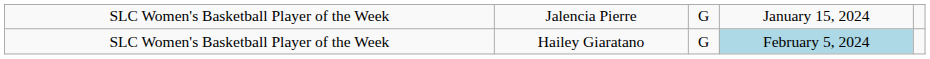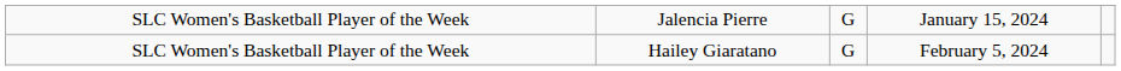SLC Women's Basketball Player of the Week / Hailey Giaratano | column 4: lightblue background -> no background
